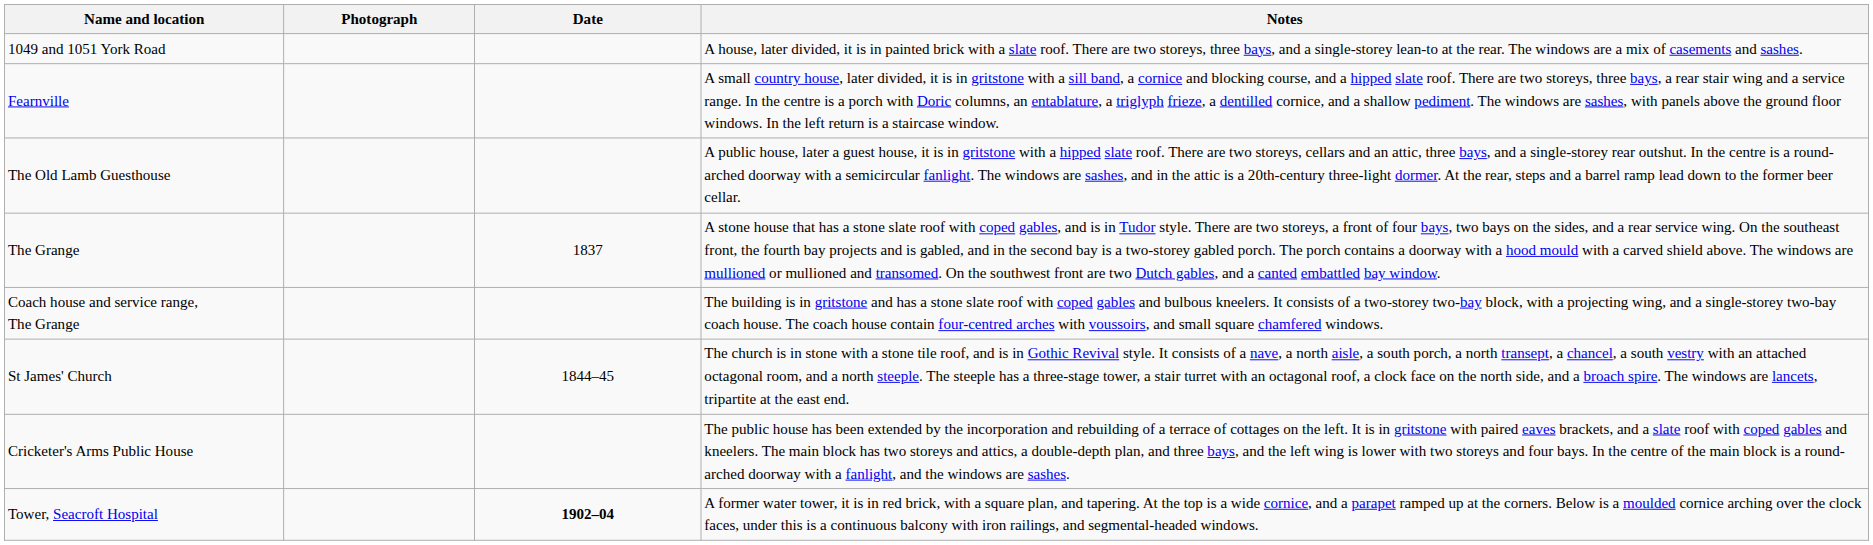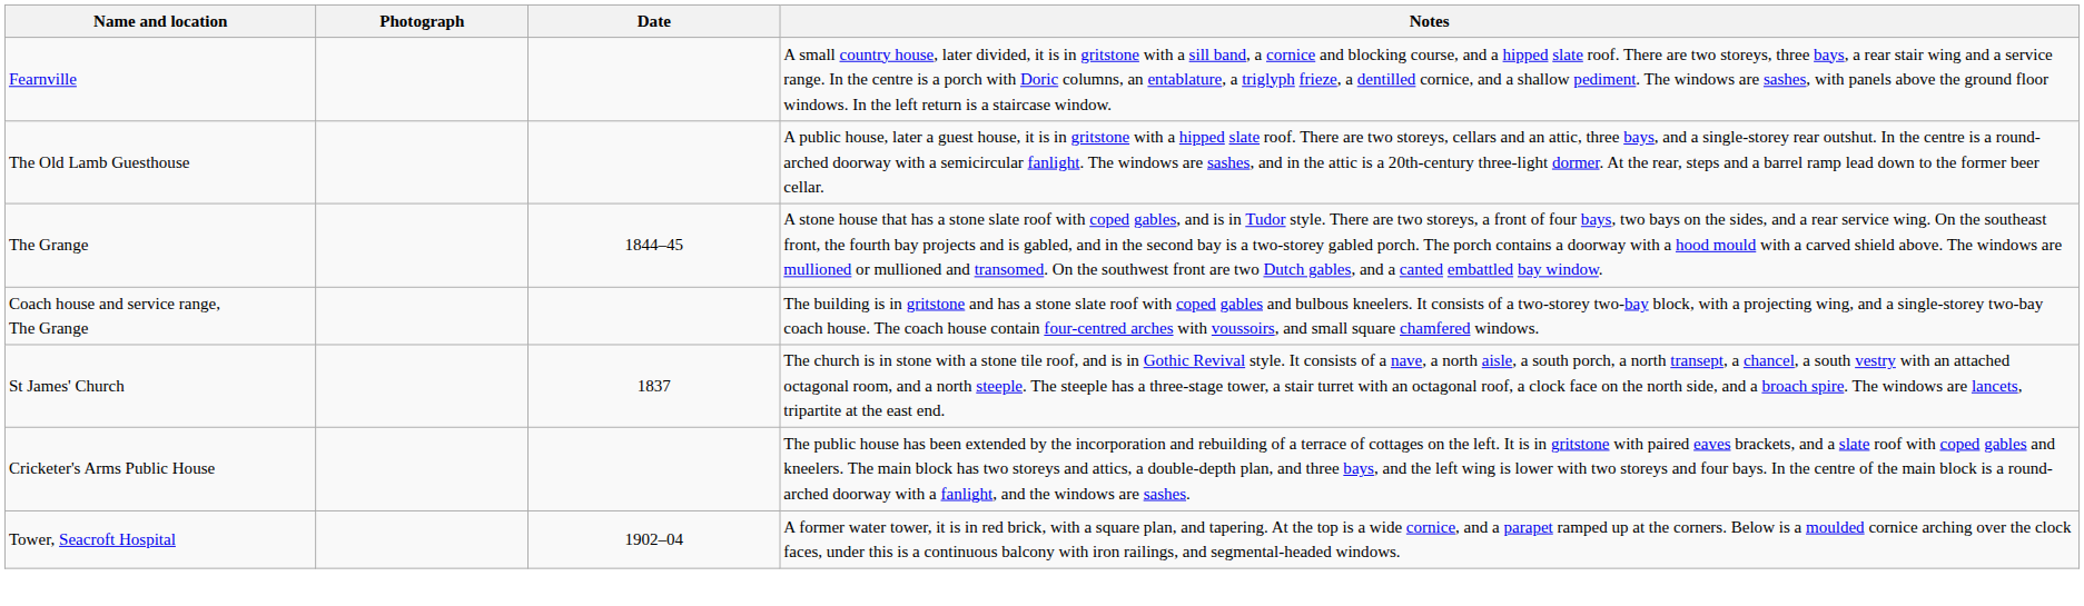- row: 1049 and 1051 York Road | A house, later divided, it is in painted brick with a slate roof. There are two storeys, three bays, and a single-storey lean-to at the rear. The windows are a mix of casements and sashes.
The Grange | Date: 1837 -> 1844–45
St James' Church | Date: 1844–45 -> 1837
Tower, Seacroft Hospital | Date: bold -> normal
